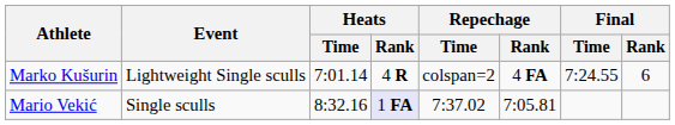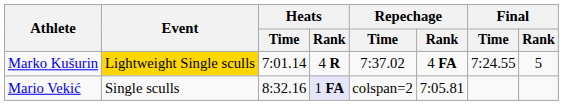Marko Kušurin | Event: no background -> gold background
Marko Kušurin | Repechage / Time: colspan=2 -> 7:37.02
Marko Kušurin | Final / Rank: 6 -> 5
Mario Vekić | Repechage / Time: 7:37.02 -> colspan=2
